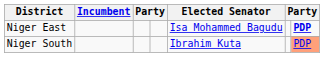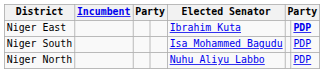Niger East | Elected Senator: Isa Mohammed Bagudu -> Ibrahim Kuta
Niger South | Elected Senator: Ibrahim Kuta -> Isa Mohammed Bagudu
Niger South | column 7: lightsalmon background -> no background
+ row: Niger North | Nuhu Aliyu Labbo | PDP
